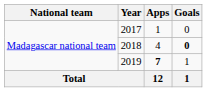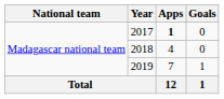2017 | Apps: normal -> bold
2018 | Goals: bold -> normal
2019 | Apps: bold -> normal
